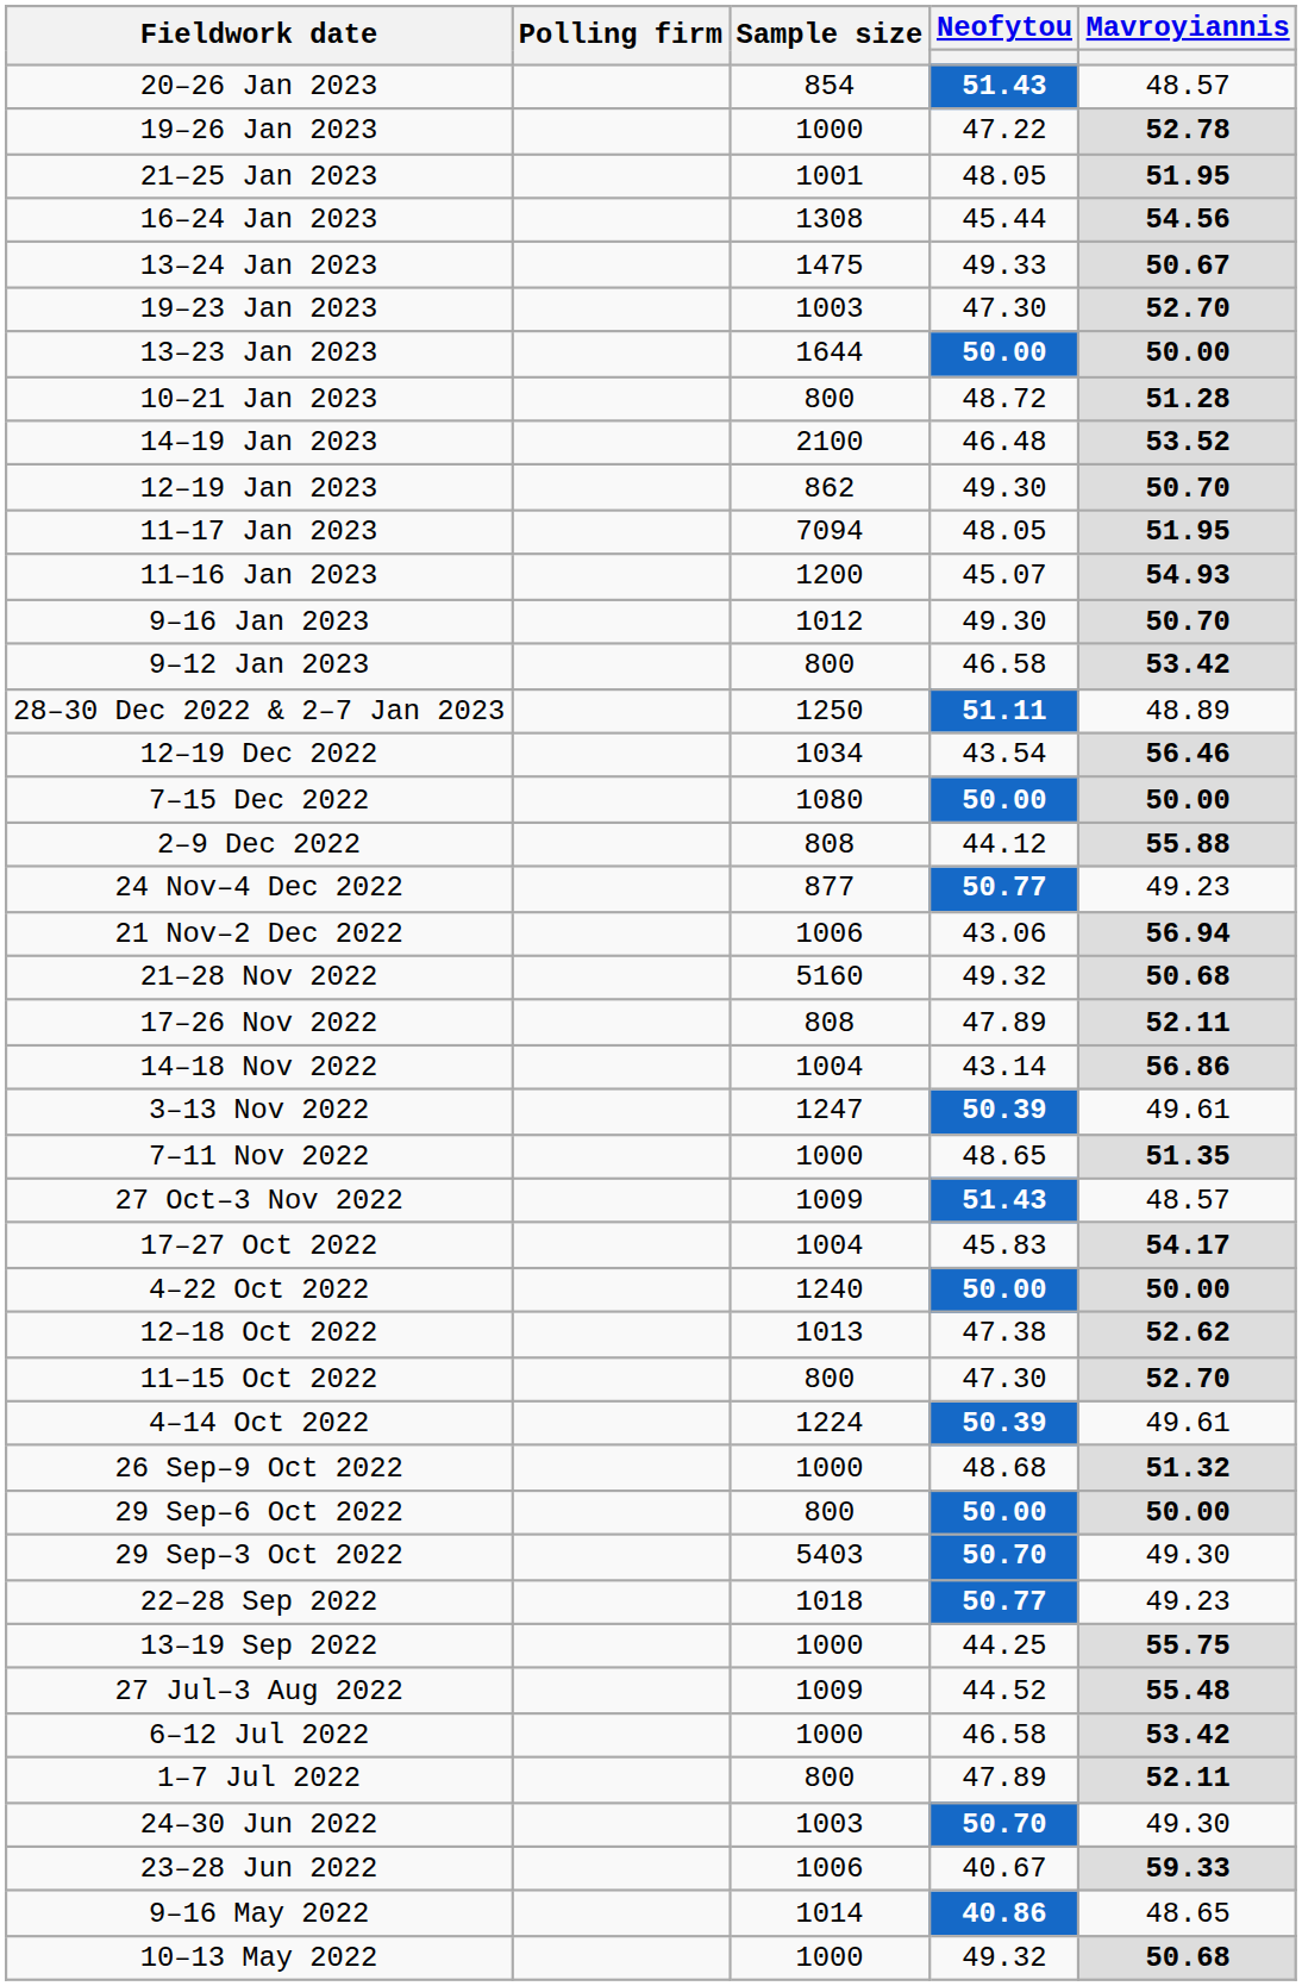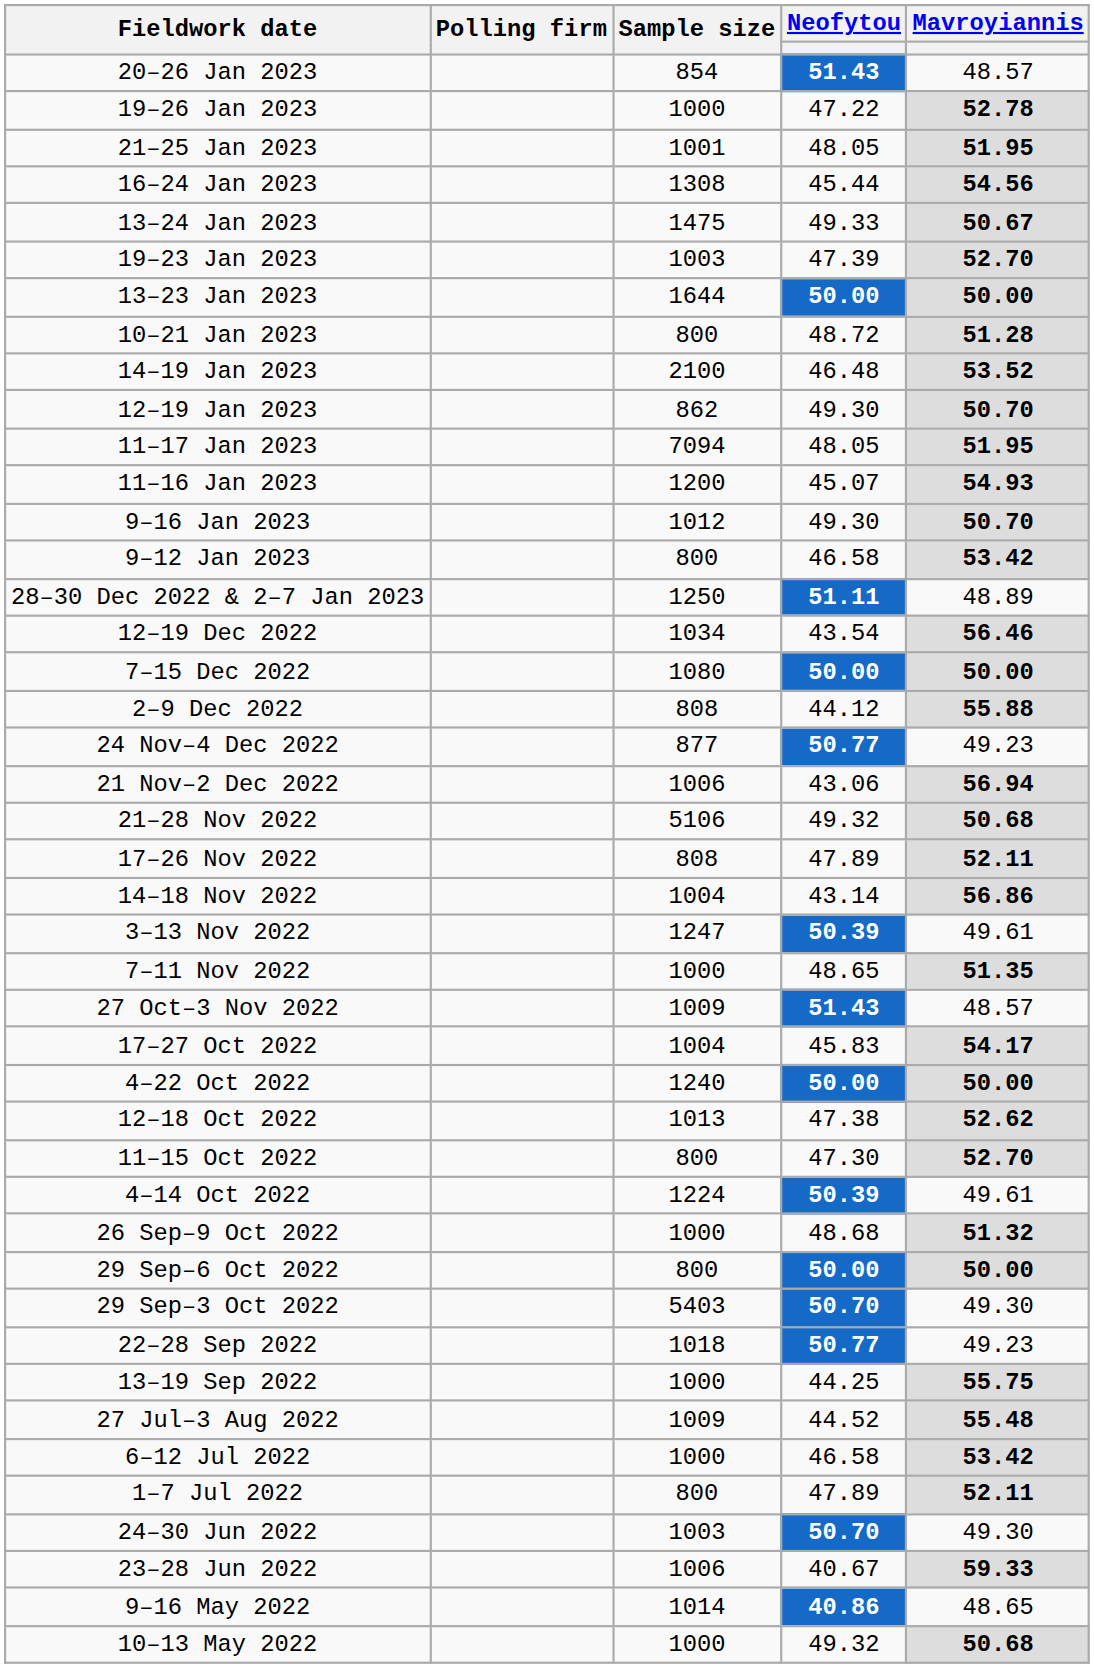19–23 Jan 2023 | Neofytou: 47.30 -> 47.39
21–28 Nov 2022 | Sample size: 5160 -> 5106
